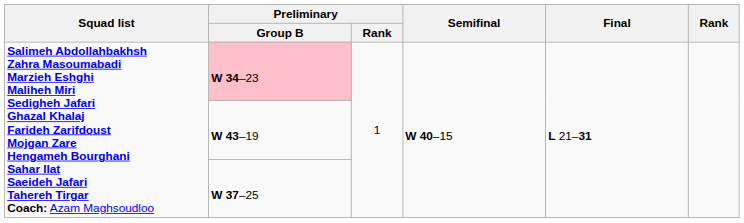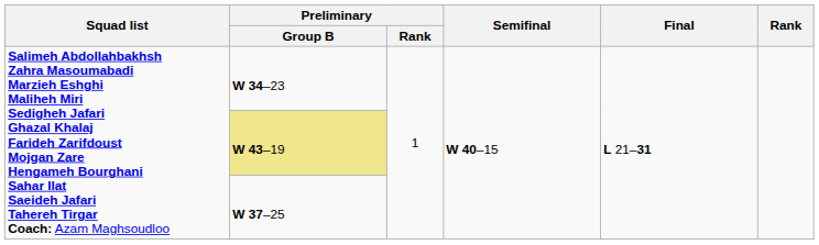W 34–23 | Preliminary / Group B: pink background -> no background
W 43–19 | Preliminary / Group B: no background -> khaki background
